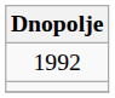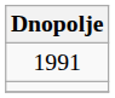row 2 | column 1: 1992 -> 1991
